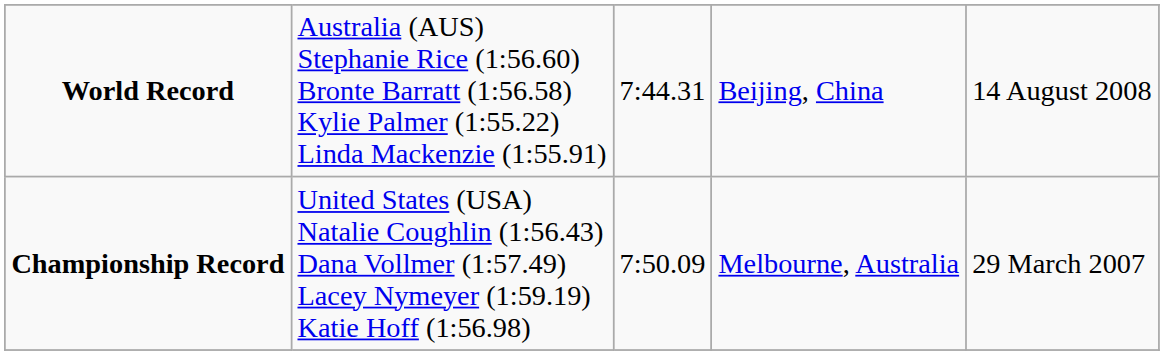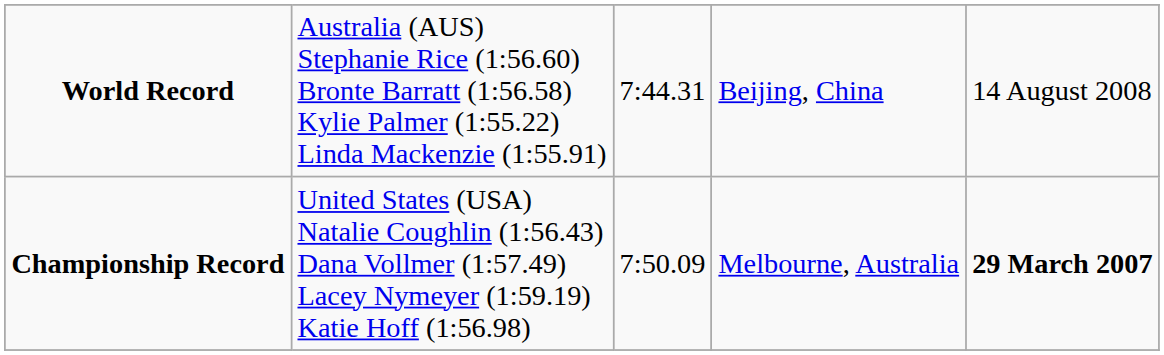Championship Record | column 5: normal -> bold
